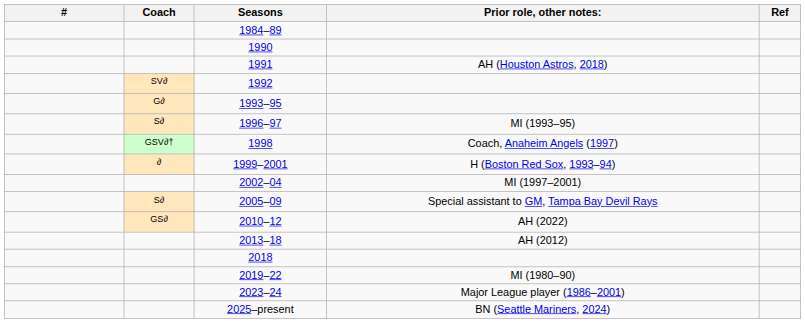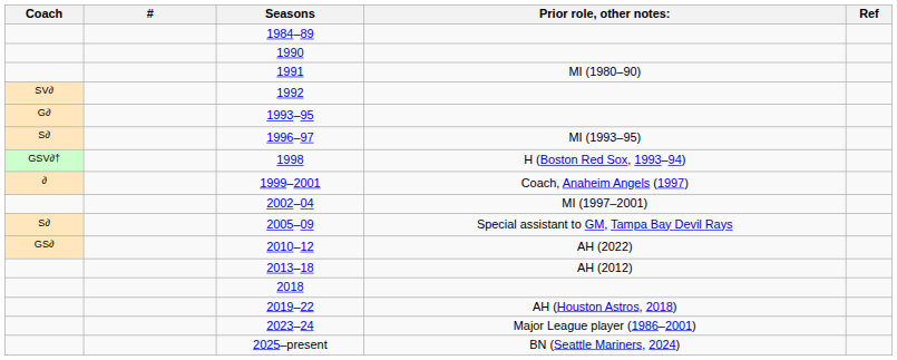columns swapped: # <-> Coach
1991 | Prior role, other notes:: AH (Houston Astros, 2018) -> MI (1980–90)
1998 | Prior role, other notes:: Coach, Anaheim Angels (1997) -> H (Boston Red Sox, 1993–94)
1999–2001 | Prior role, other notes:: H (Boston Red Sox, 1993–94) -> Coach, Anaheim Angels (1997)
2019–22 | Prior role, other notes:: MI (1980–90) -> AH (Houston Astros, 2018)
